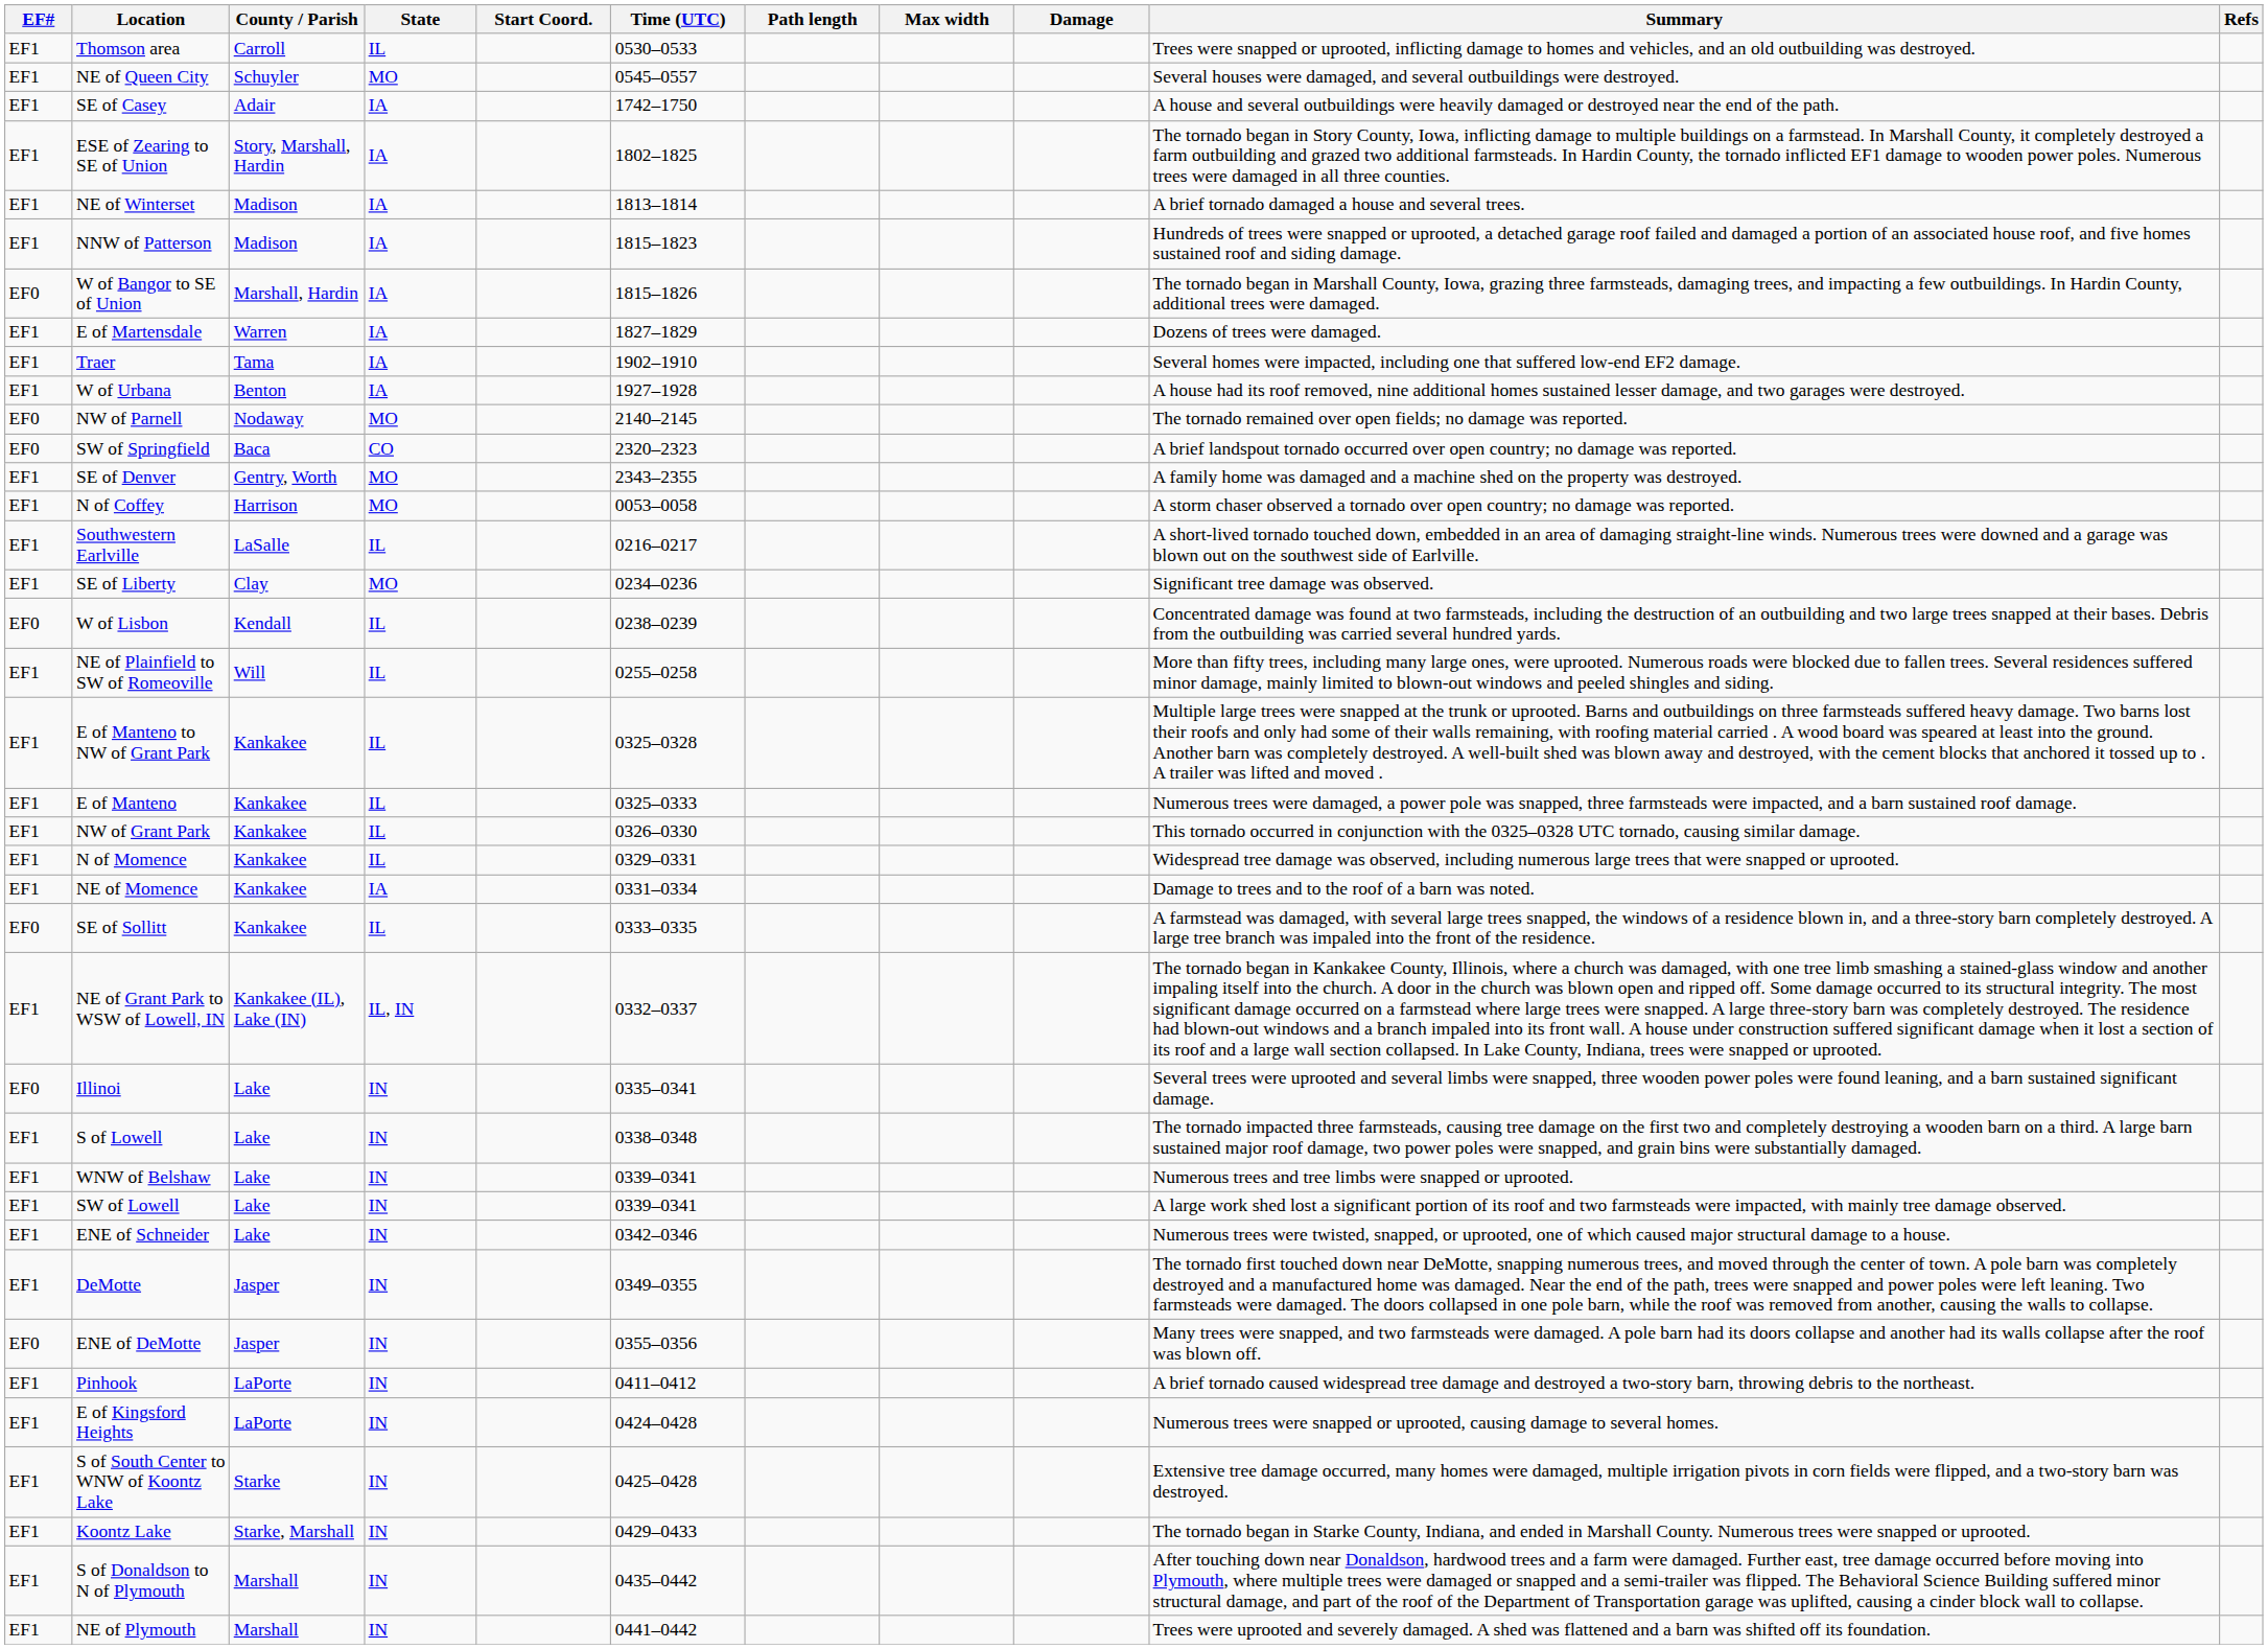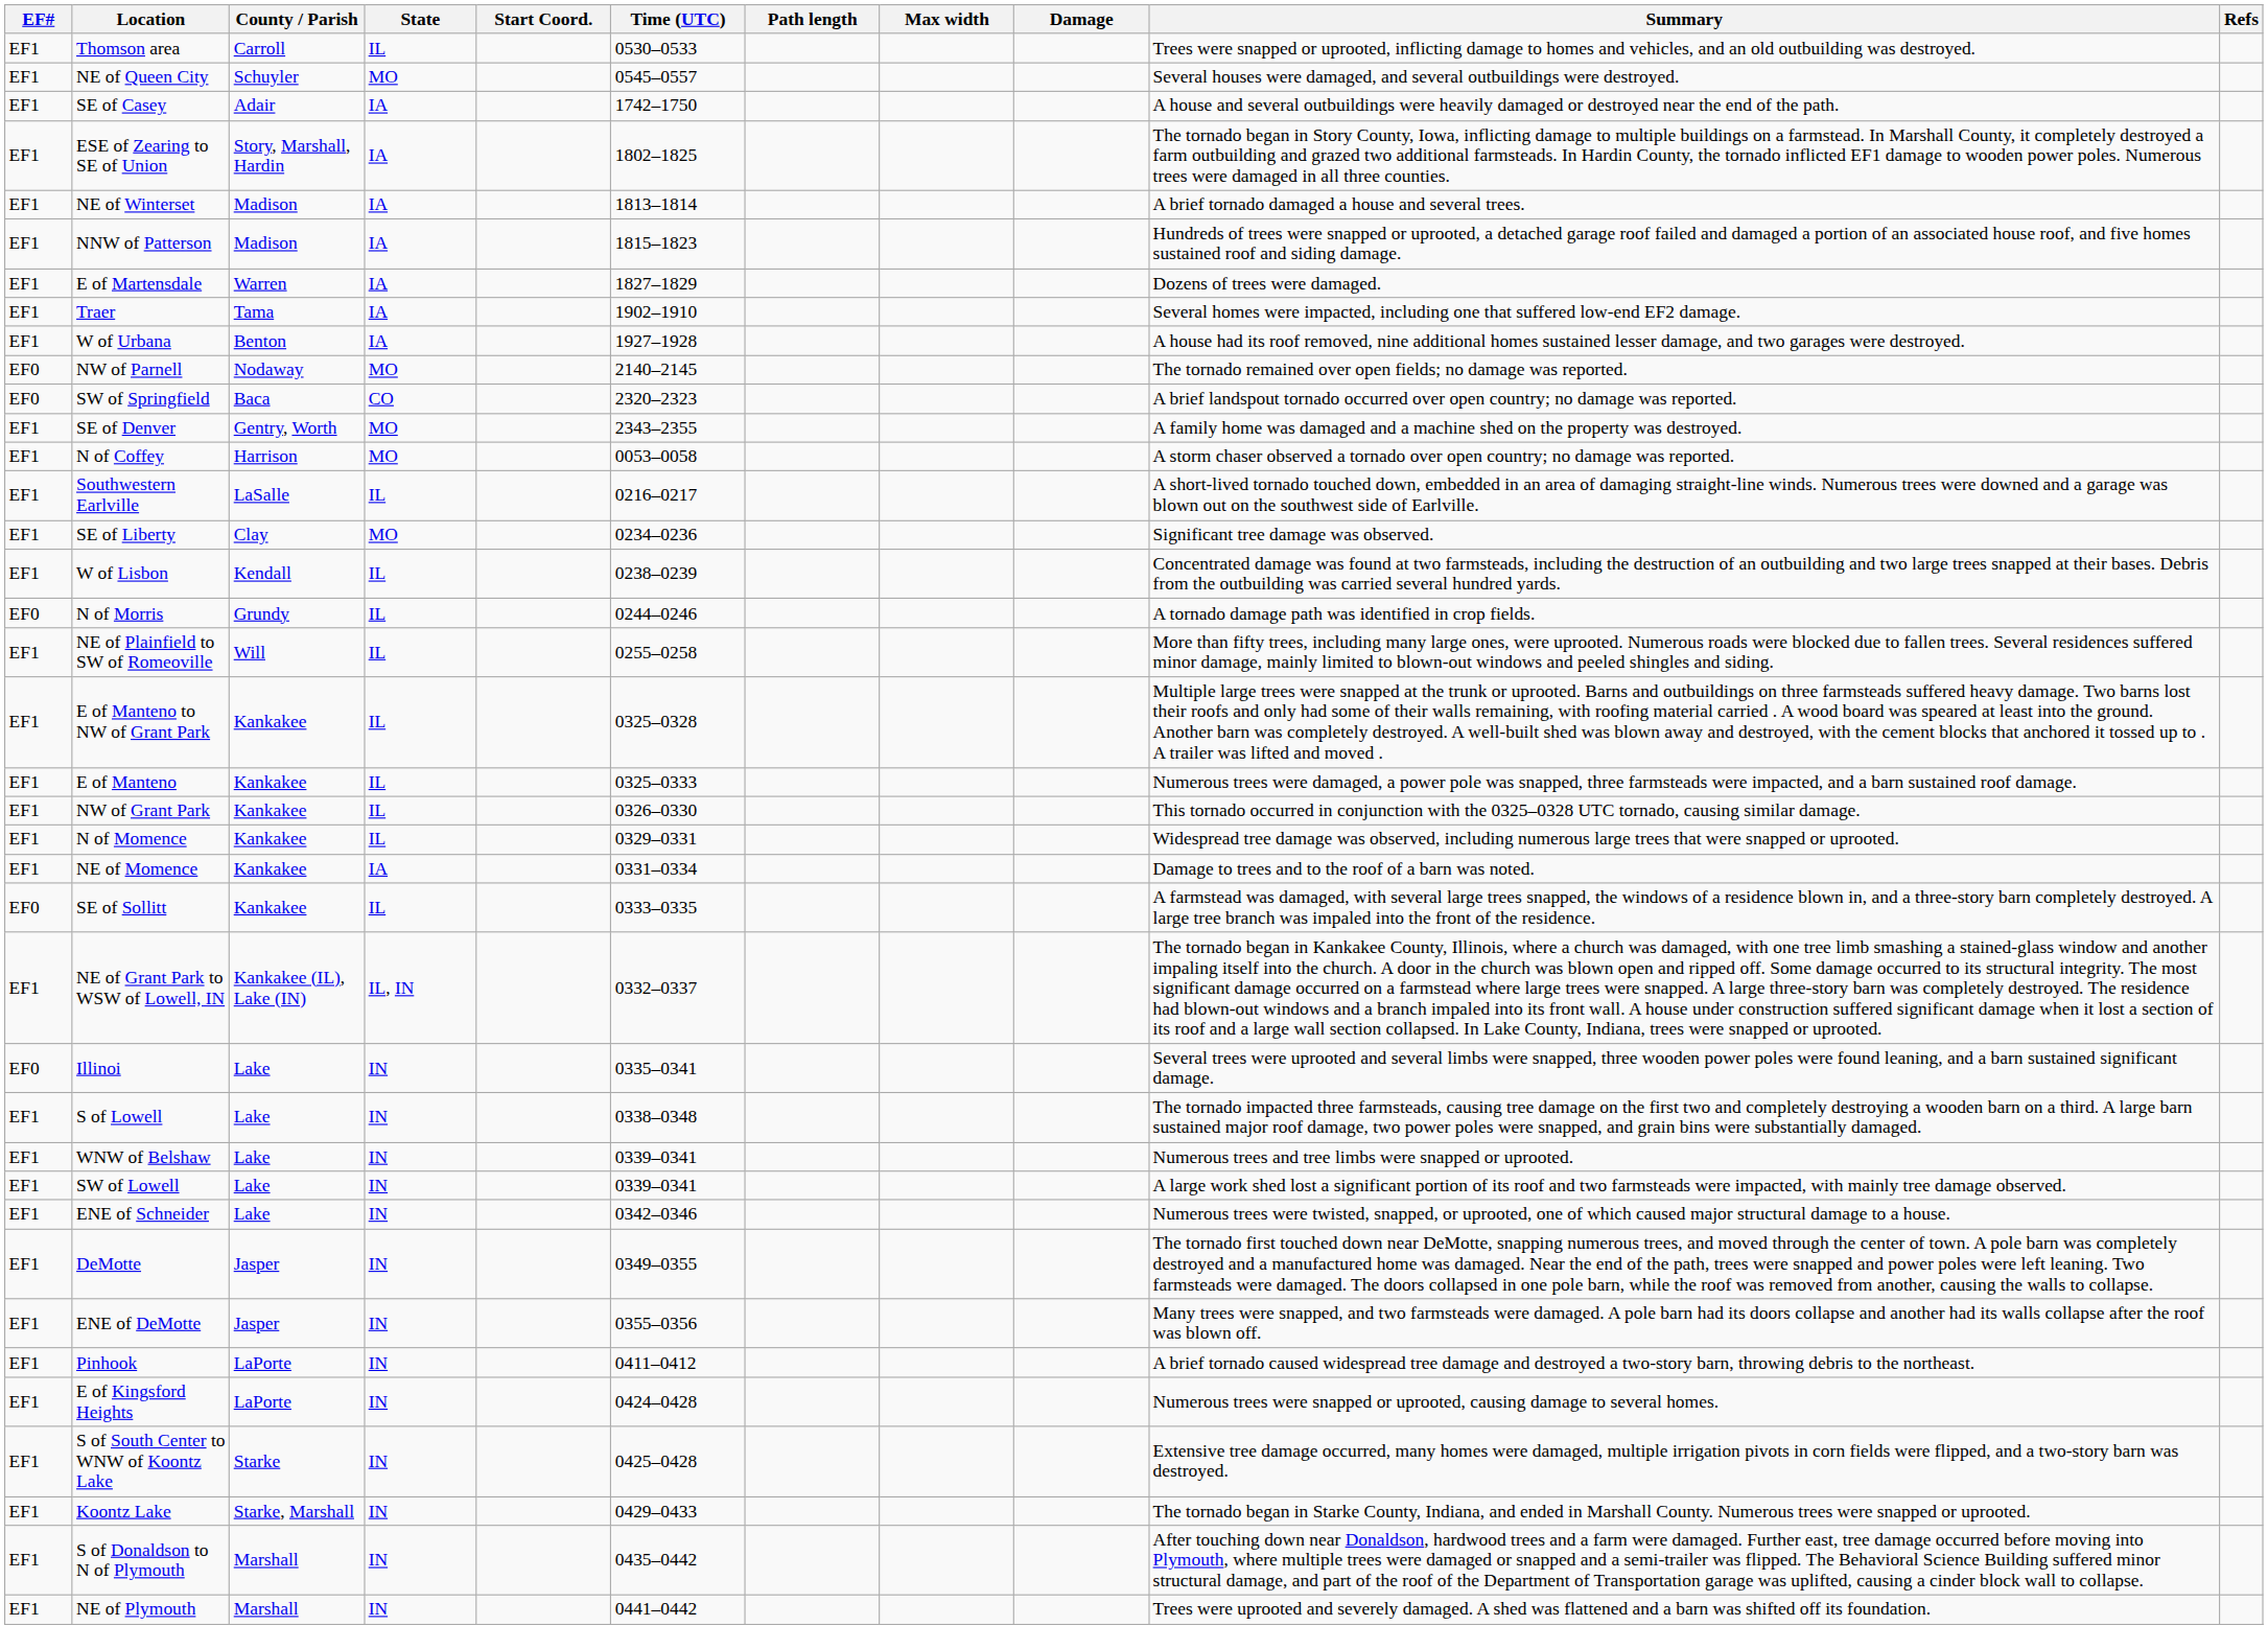- row: EF0 | W of Bangor to SE of Union | Marshall, Hardin | IA | 1815–1826 | The tornado began in Marshall County, Iowa, grazing three farmsteads, damaging trees, and impacting a few outbuildings. In Hardin County, additional trees were damaged.
W of Lisbon | EF#: EF0 -> EF1
+ row: EF0 | N of Morris | Grundy | IL | 0244–0246 | A tornado damage path was identified in crop fields.
ENE of DeMotte | EF#: EF0 -> EF1
